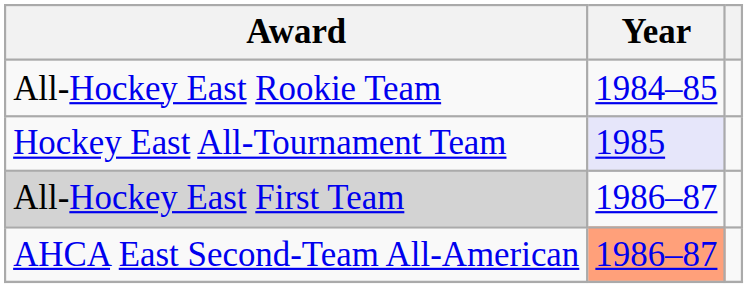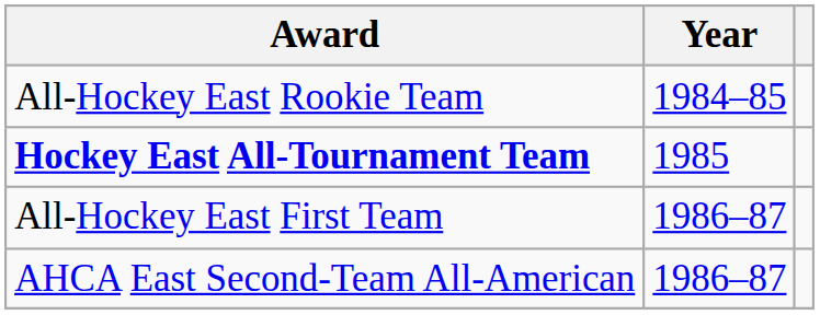row 3 | Award: normal -> bold
row 3 | Year: lavender background -> no background
row 4 | Award: lightgrey background -> no background
row 5 | Year: lightsalmon background -> no background
